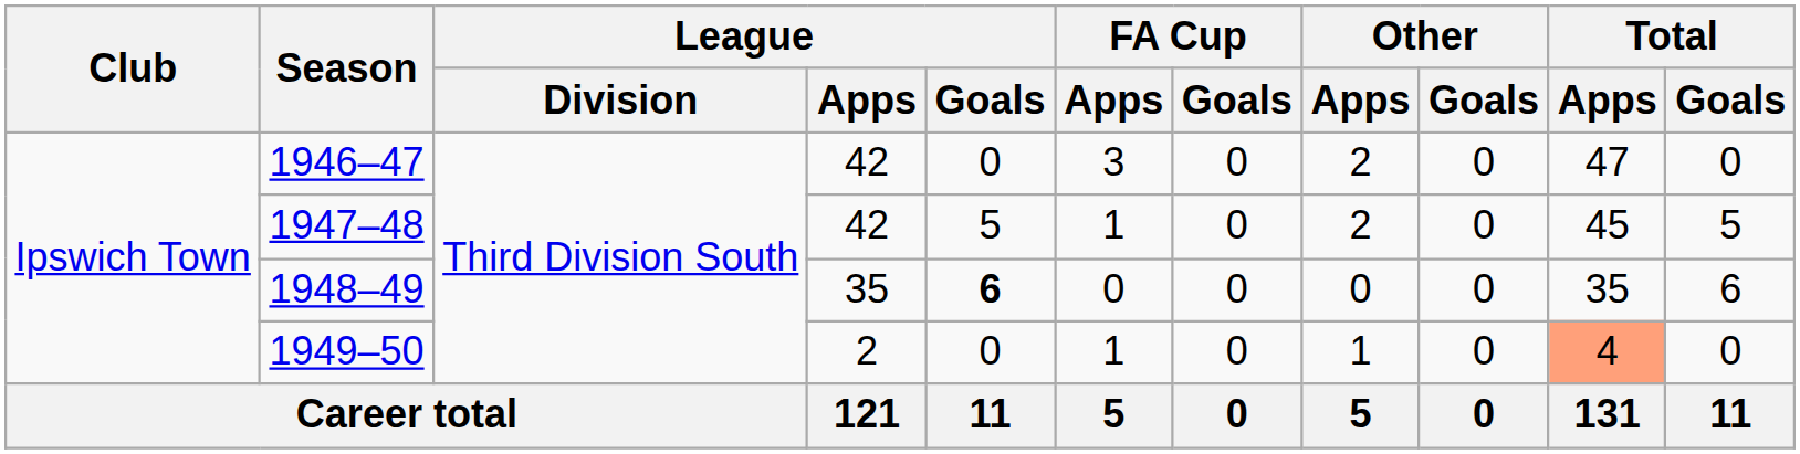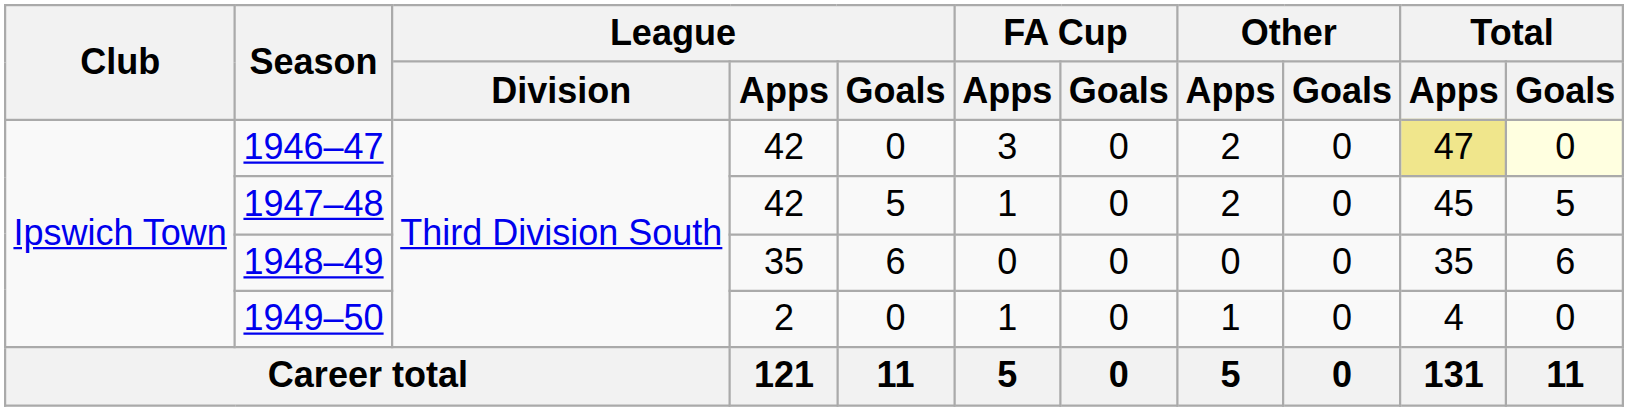1946–47 | Total / Apps: no background -> khaki background
1946–47 | Total / Goals: no background -> lightyellow background
1948–49 | League / Goals: bold -> normal
1949–50 | Total / Apps: lightsalmon background -> no background
